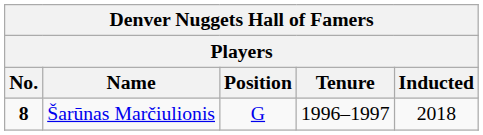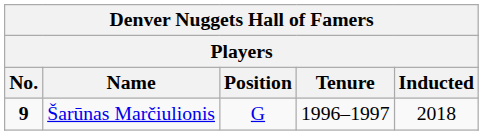Šarūnas Marčiulionis | No.: 8 -> 9
